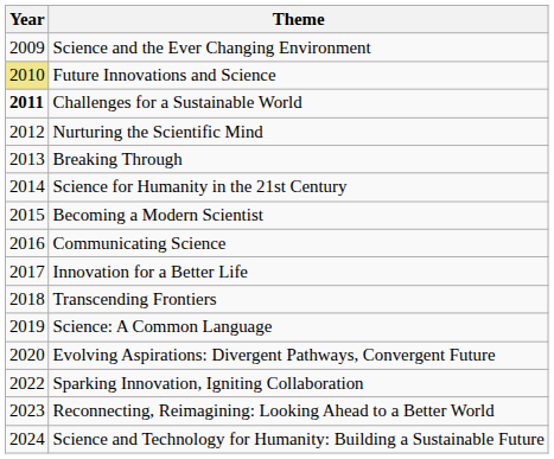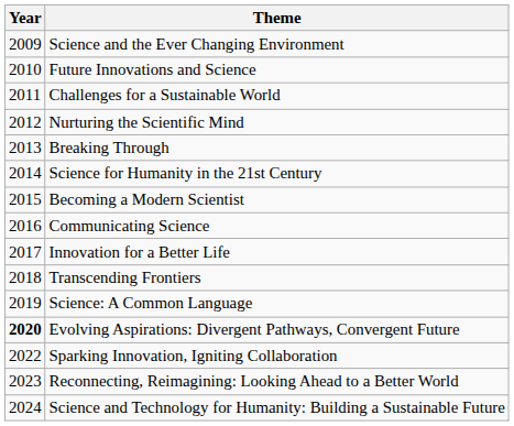Future Innovations and Science | Year: khaki background -> no background
Challenges for a Sustainable World | Year: bold -> normal
Evolving Aspirations: Divergent Pathways, Convergent Future | Year: normal -> bold
